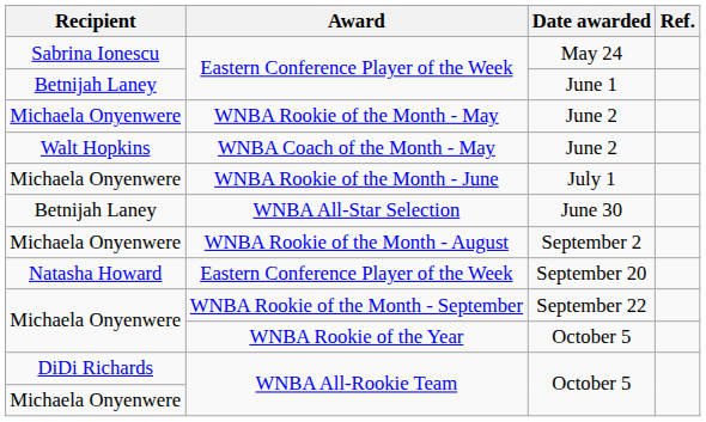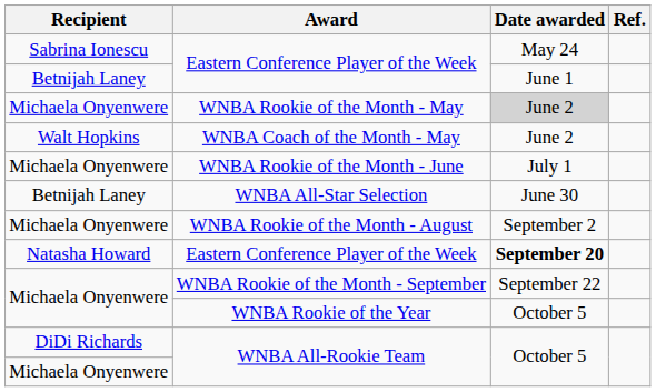WNBA Rookie of the Month - May | Date awarded: no background -> lightgrey background
Natasha Howard / Eastern Conference Player of the Week | Date awarded: normal -> bold
